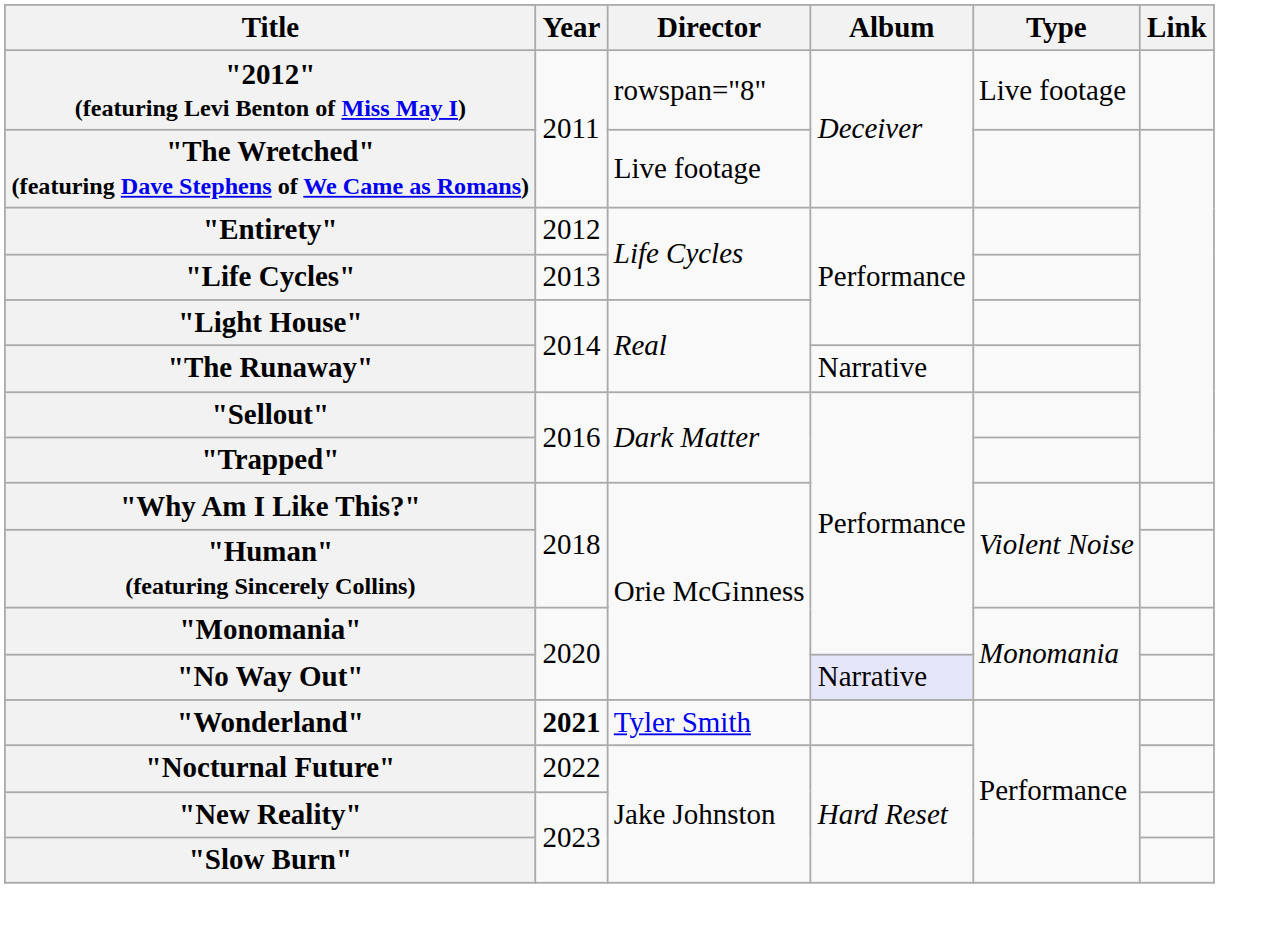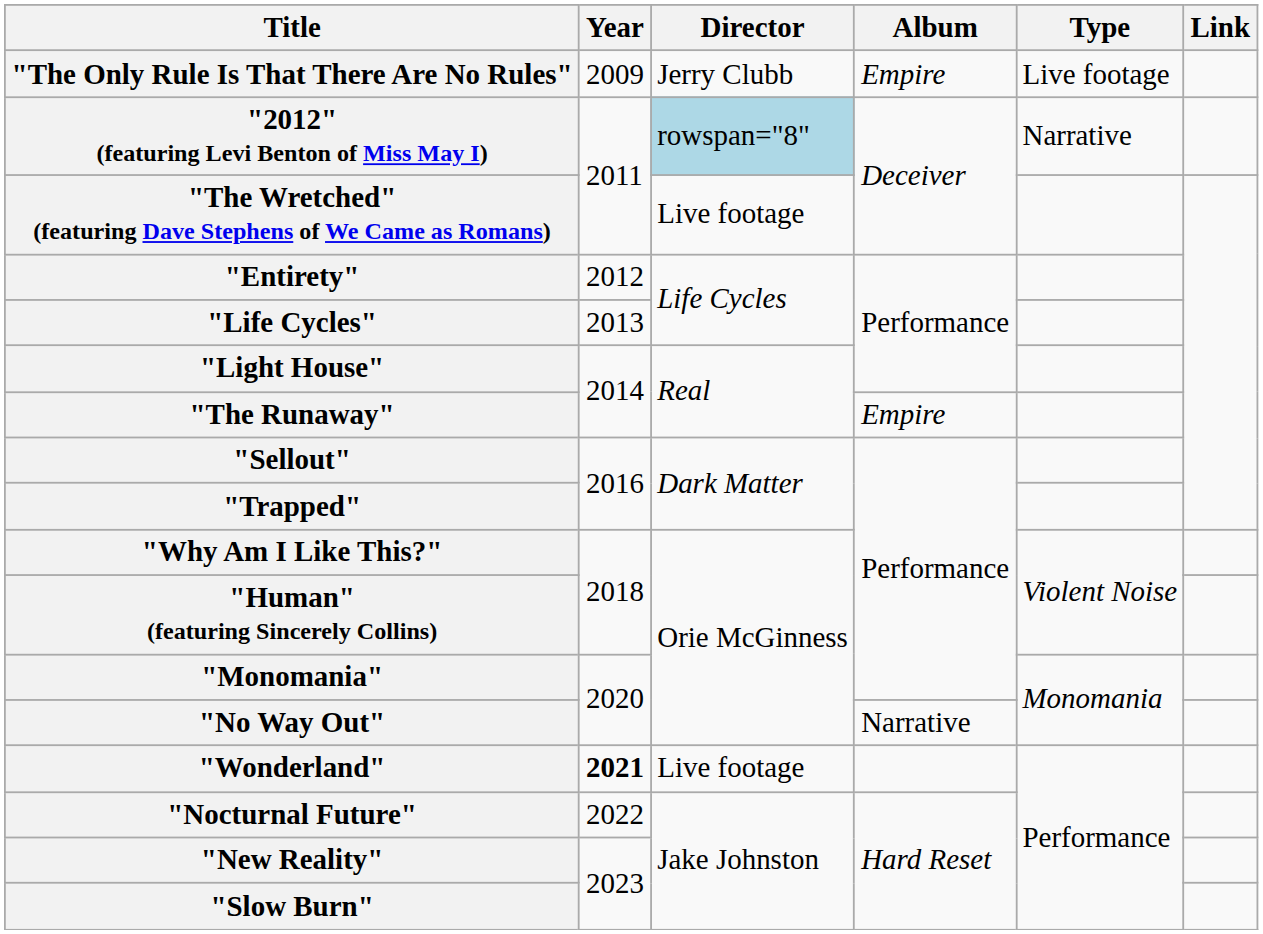+ row: "The Only Rule Is That There Are No Rules" | 2009 | Jerry Clubb | Empire | Live footage
"2012" (featuring Levi Benton of Miss May I) | Director: no background -> lightblue background
"2012" (featuring Levi Benton of Miss May I) | Type: Live footage -> Narrative
"The Runaway" | Album: Narrative -> Empire
"No Way Out" | Album: lavender background -> no background
"Wonderland" | Director: Tyler Smith -> Live footage
